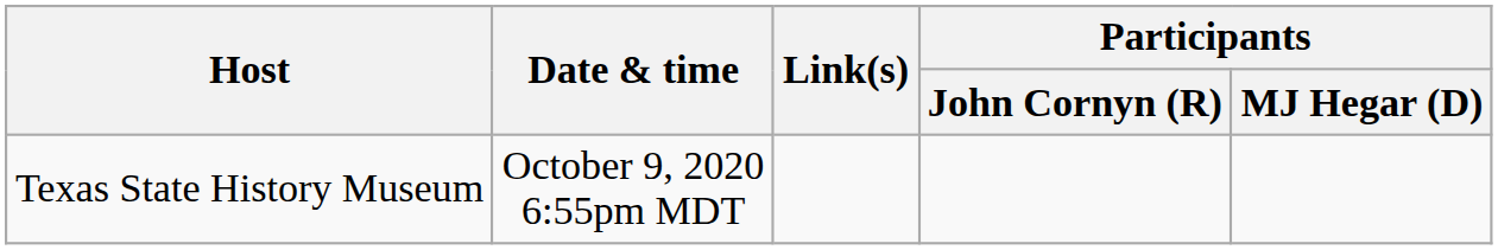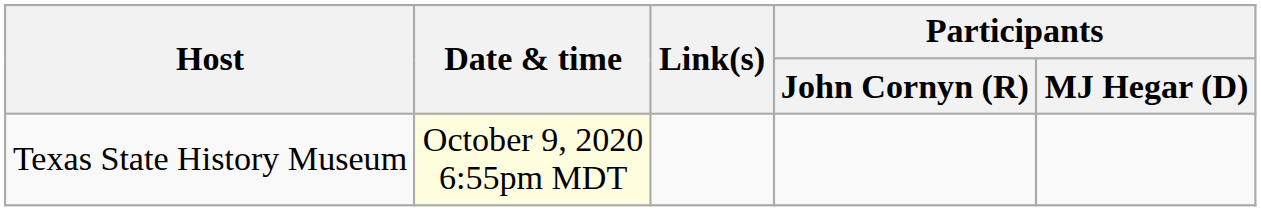Texas State History Museum | Date & time: no background -> lightyellow background
